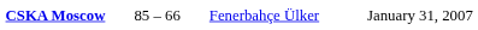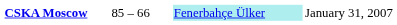CSKA Moscow | column 3: no background -> paleturquoise background
